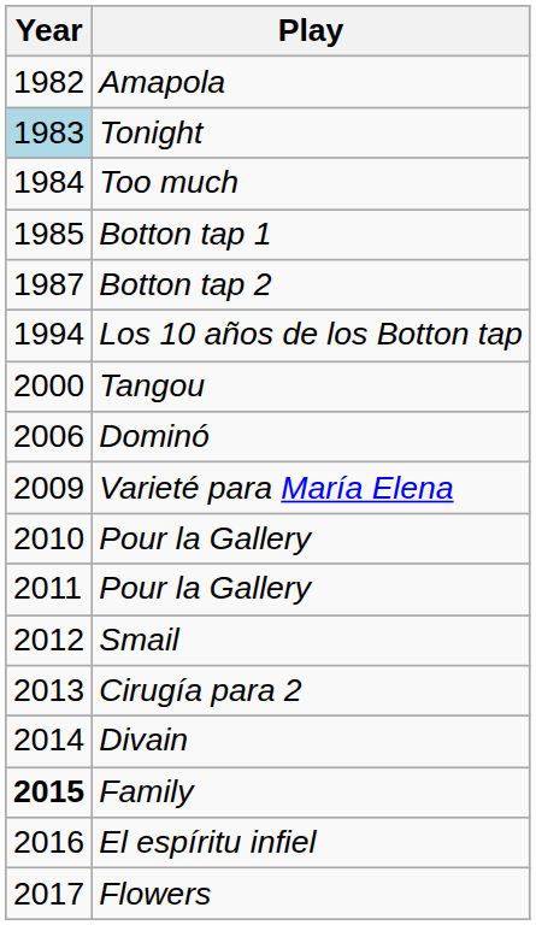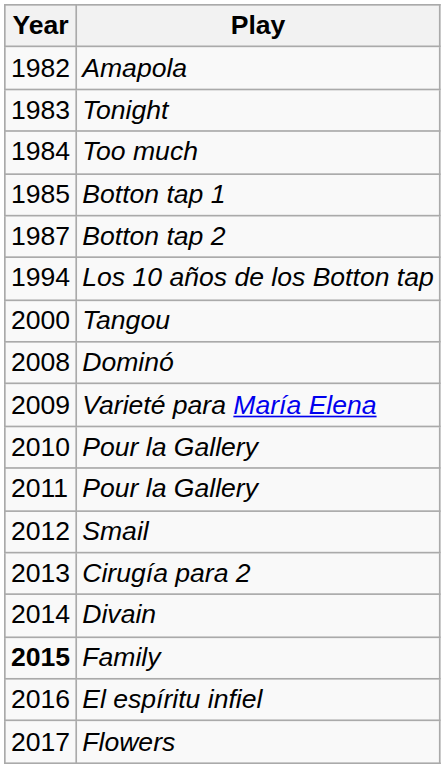row 3 | Year: lightblue background -> no background
row 9 | Year: 2006 -> 2008
